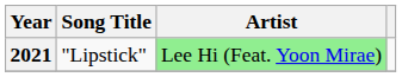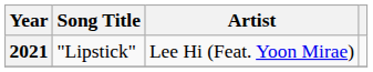2021 | Artist: lightgreen background -> no background
